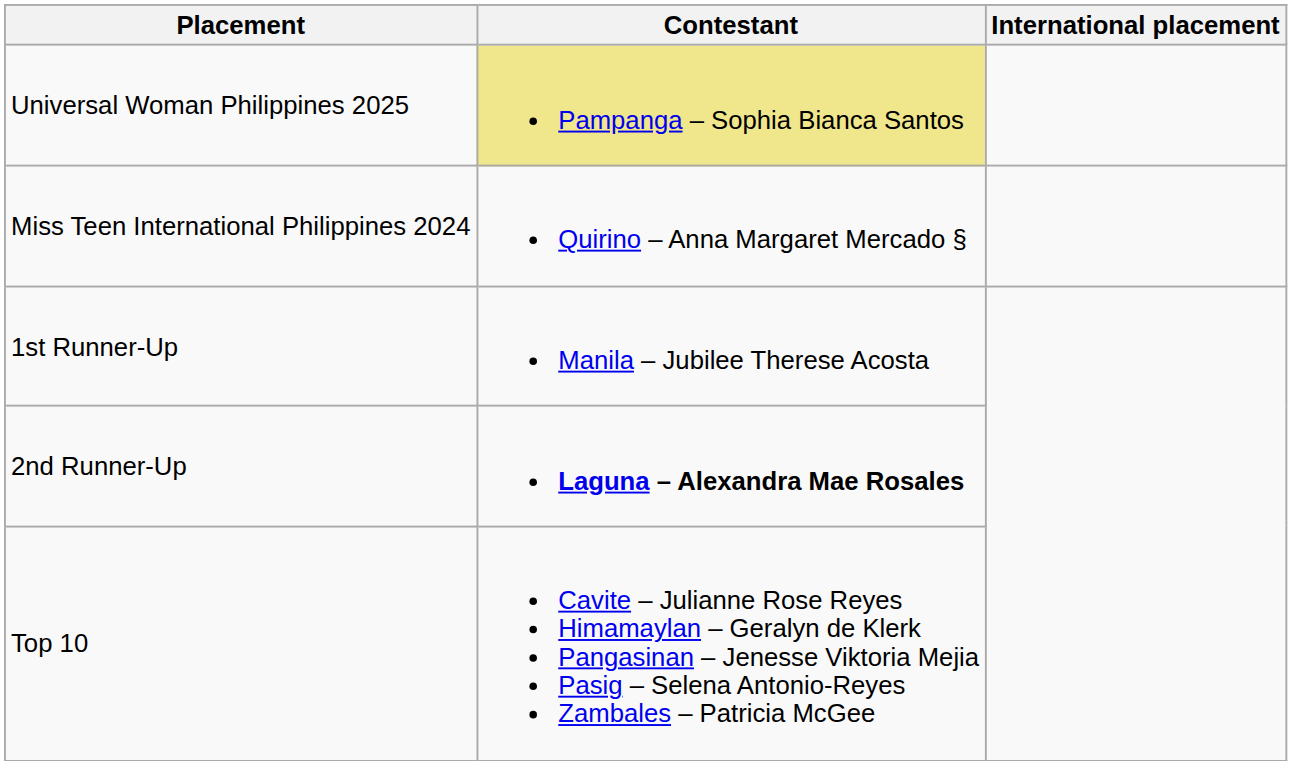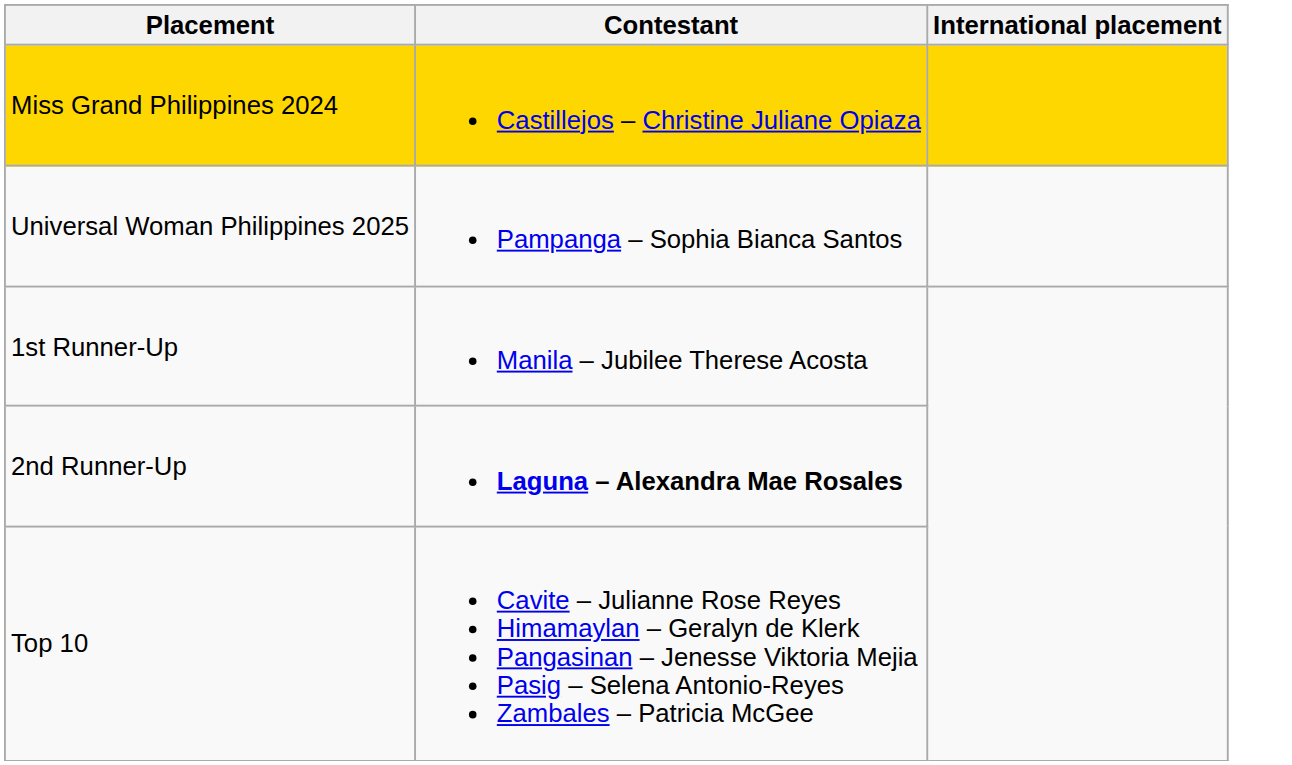+ row: Miss Grand Philippines 2024 | Castillejos – Christine Juliane Opiaza
Universal Woman Philippines 2025 | Contestant: khaki background -> no background
- row: Miss Teen International Philippines 2024 | Quirino – Anna Margaret Mercado §
